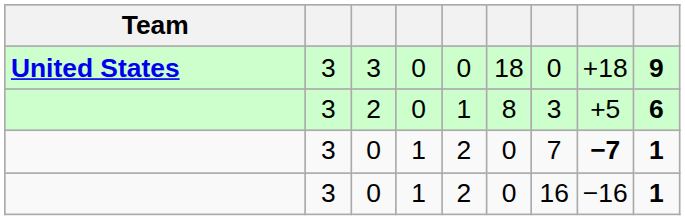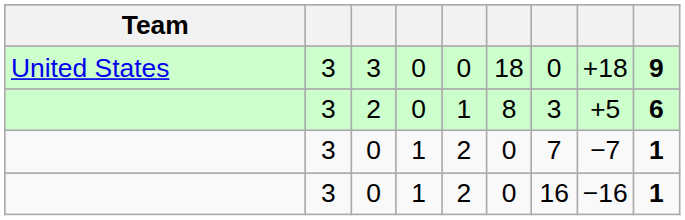row 2 | Team: bold -> normal
row 4 | column 8: bold -> normal
